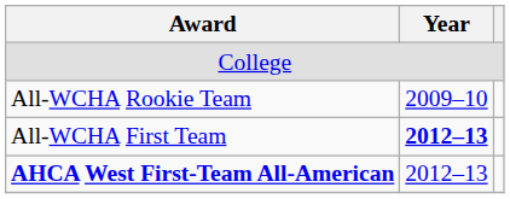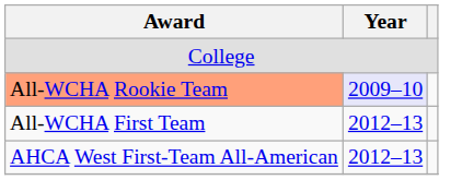All-WCHA Rookie Team | Award: no background -> lightsalmon background
All-WCHA Rookie Team | Year: no background -> lavender background
All-WCHA First Team | Year: bold -> normal
AHCA West First-Team All-American | Award: bold -> normal
